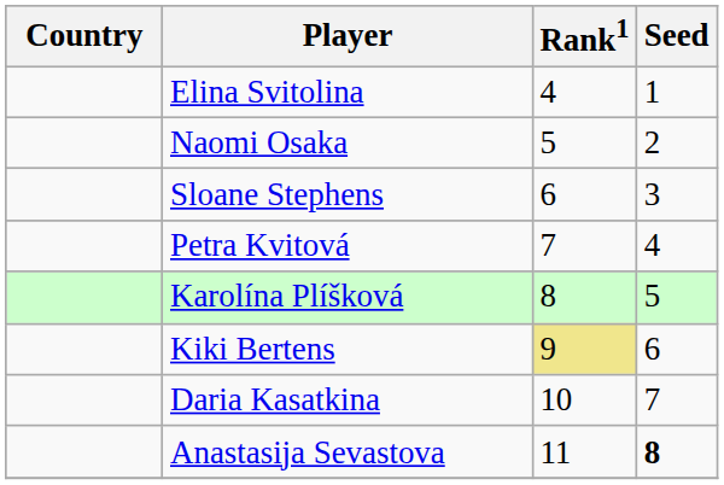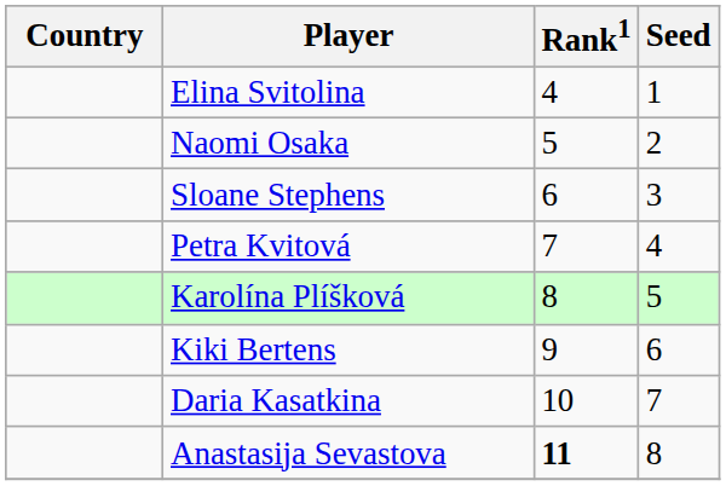Kiki Bertens | Rank1: khaki background -> no background
Anastasija Sevastova | Rank1: normal -> bold
Anastasija Sevastova | Seed: bold -> normal
